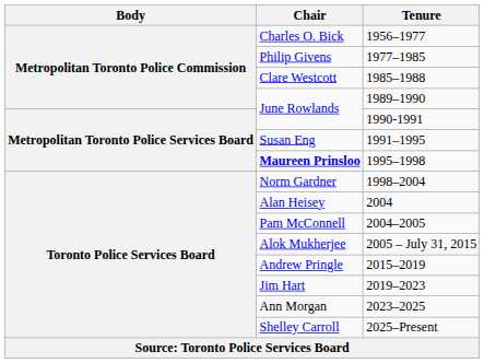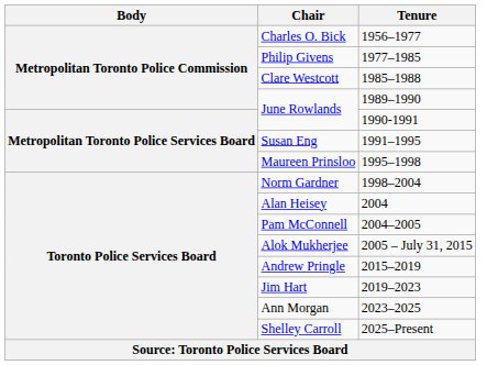Maureen Prinsloo | Chair: bold -> normal
